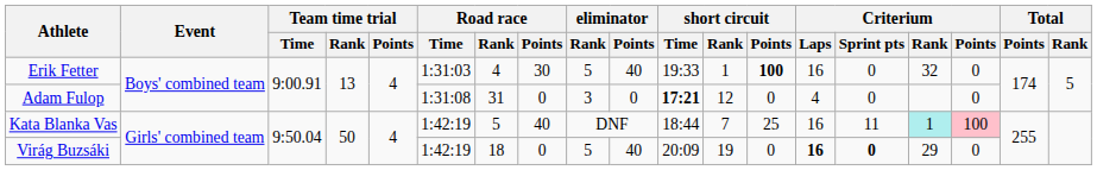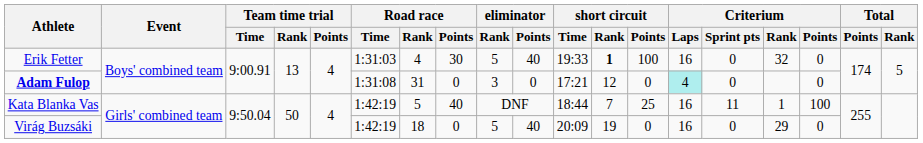row 3 | short circuit / Rank: normal -> bold
row 3 | short circuit / Points: bold -> normal
row 4 | Athlete: normal -> bold
row 4 | short circuit / Time: bold -> normal
row 4 | Criterium / Laps: no background -> paleturquoise background
row 5 | Criterium / Rank: paleturquoise background -> no background
row 5 | Criterium / Points: pink background -> no background
row 6 | Criterium / Laps: bold -> normal
row 6 | Criterium / Sprint pts: bold -> normal
